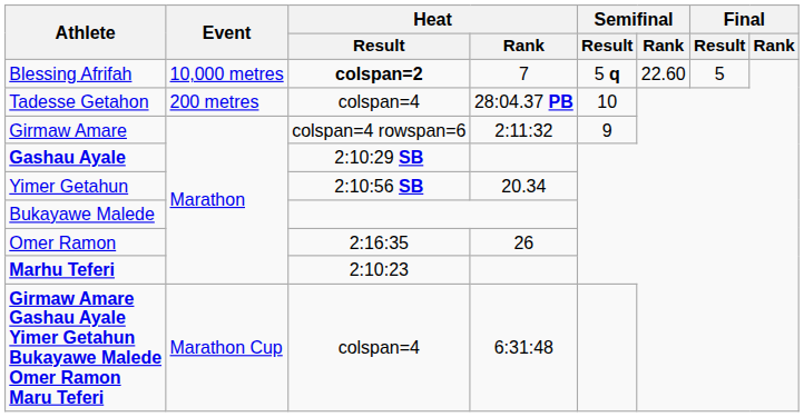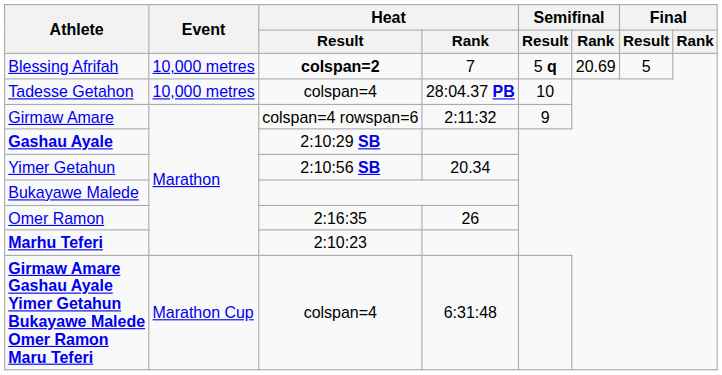Blessing Afrifah | Semifinal / Rank: 22.60 -> 20.69
Tadesse Getahon | Event: 200 metres -> 10,000 metres
